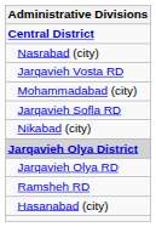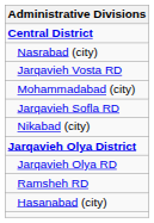row 8 | column 1: lightgrey background -> no background
